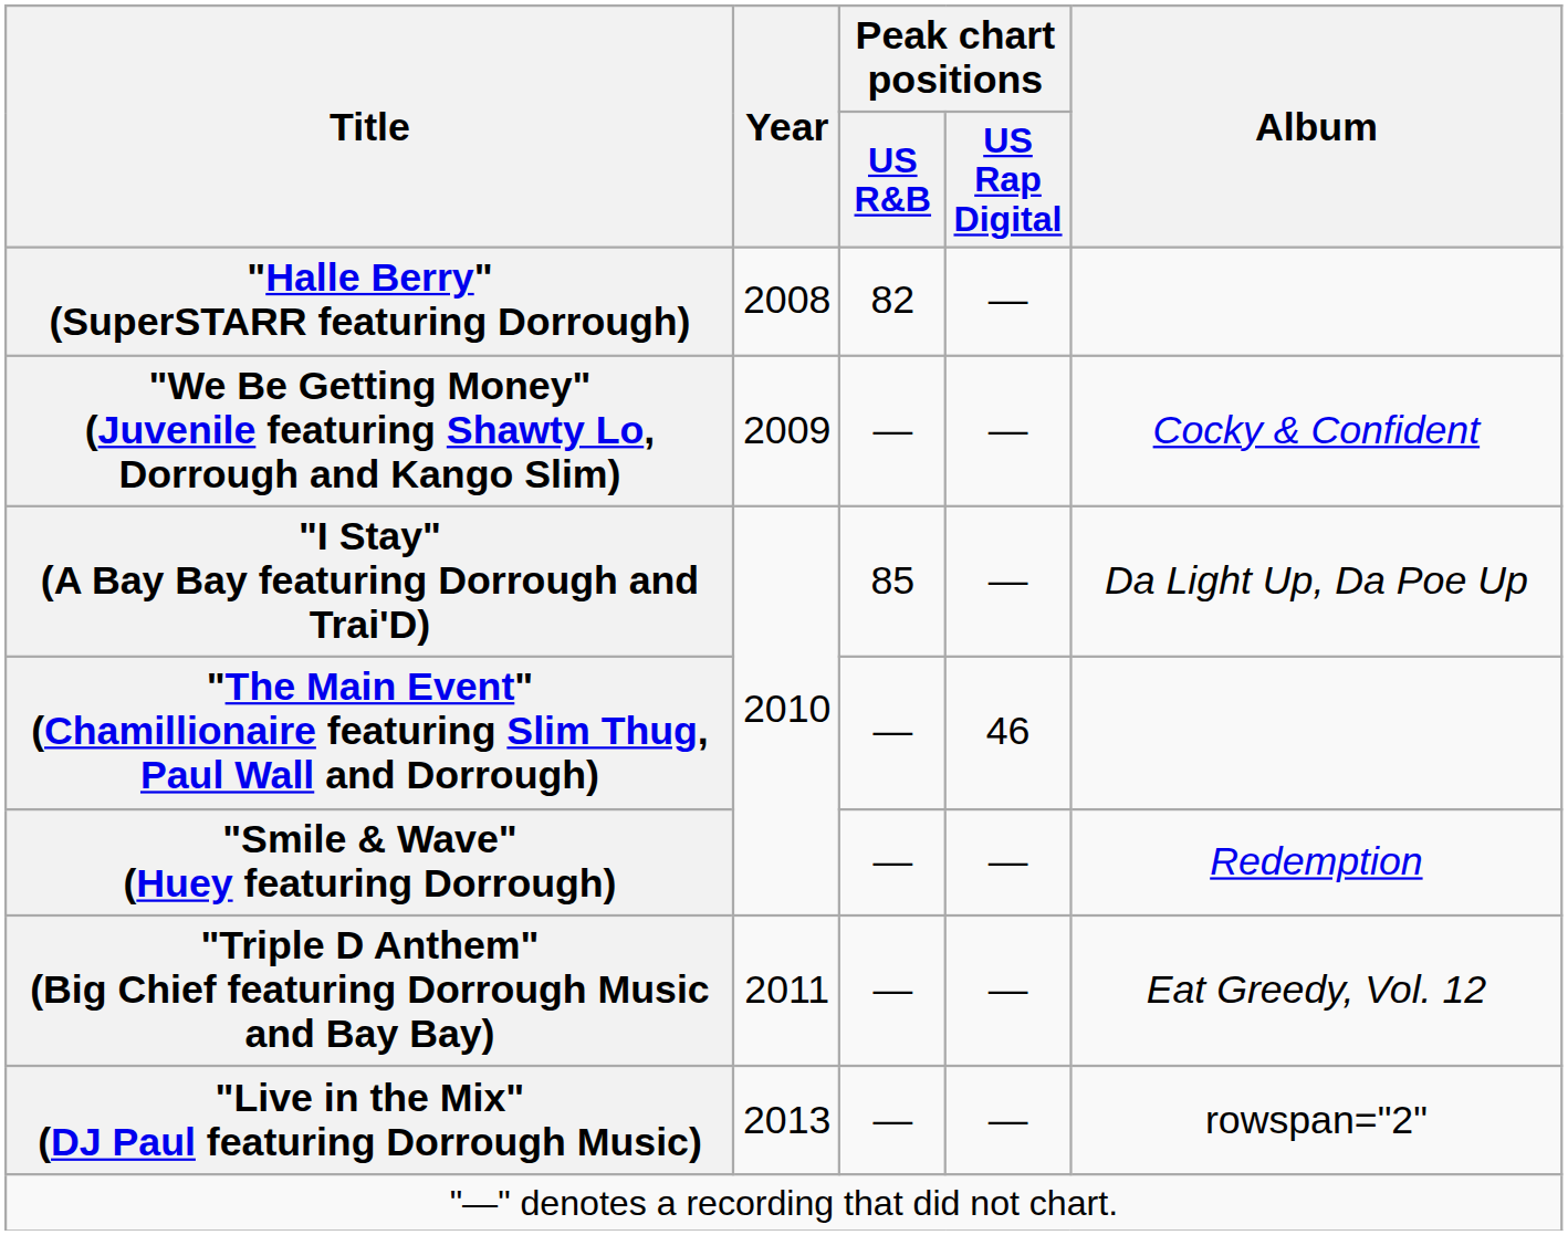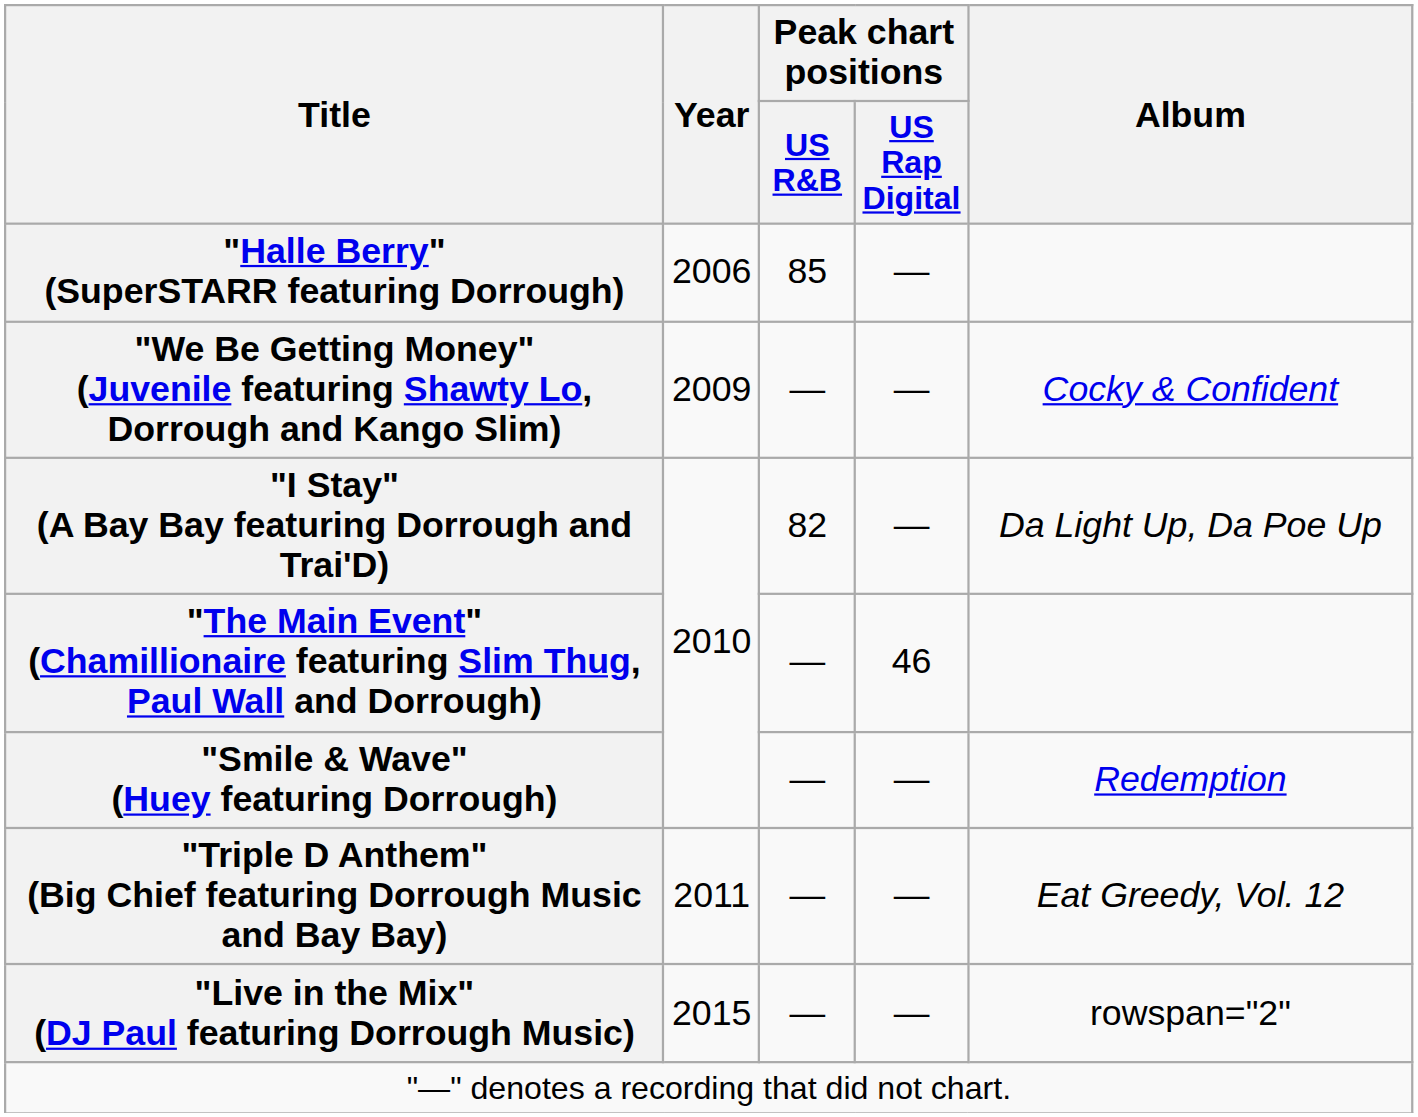"Halle Berry" (SuperSTARR featuring Dorrough) | Year: 2008 -> 2006
"Halle Berry" (SuperSTARR featuring Dorrough) | Peak chart positions / US R&B: 82 -> 85
"I Stay" (A Bay Bay featuring Dorrough and Trai'D) | Peak chart positions / US R&B: 85 -> 82
"Live in the Mix" (DJ Paul featuring Dorrough Music) | Year: 2013 -> 2015
